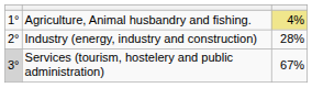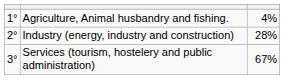Agriculture, Animal husbandry and fishing. | column 3: khaki background -> no background
Services (tourism, hostelery and public administration) | column 1: lightgrey background -> no background
